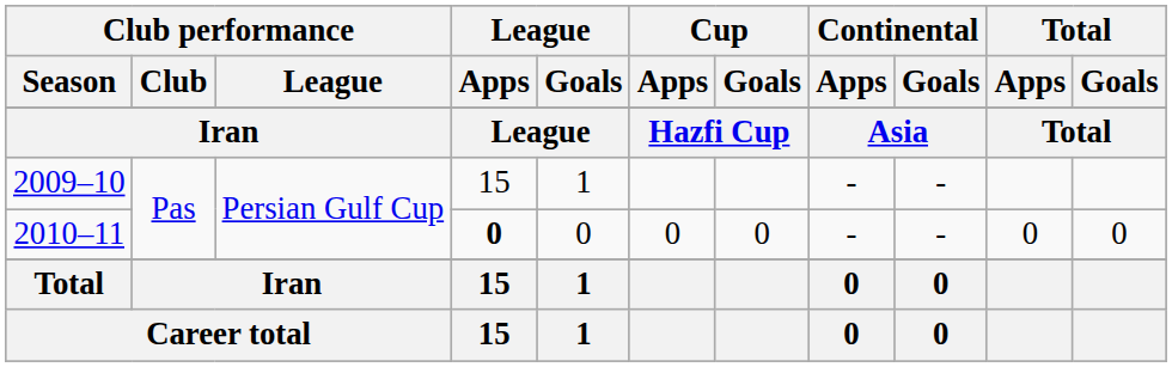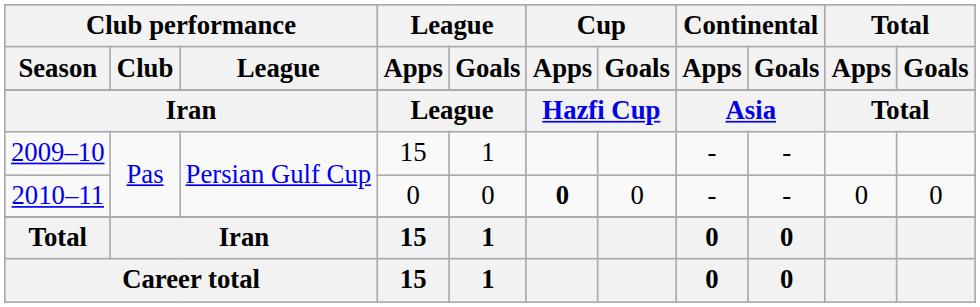2010–11 | League / Apps: bold -> normal
2010–11 | Cup / Apps: normal -> bold
